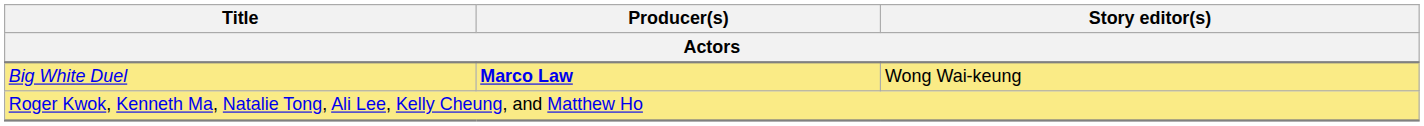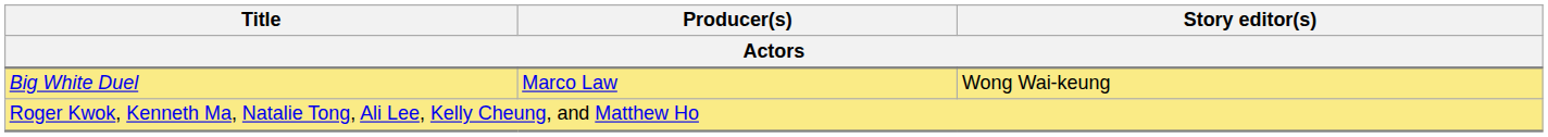Big White Duel | Producer(s): bold -> normal
